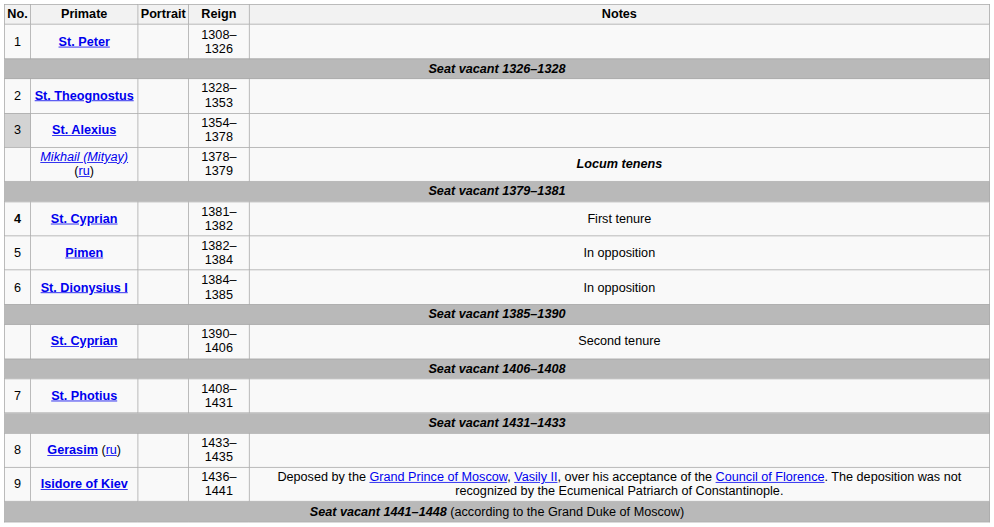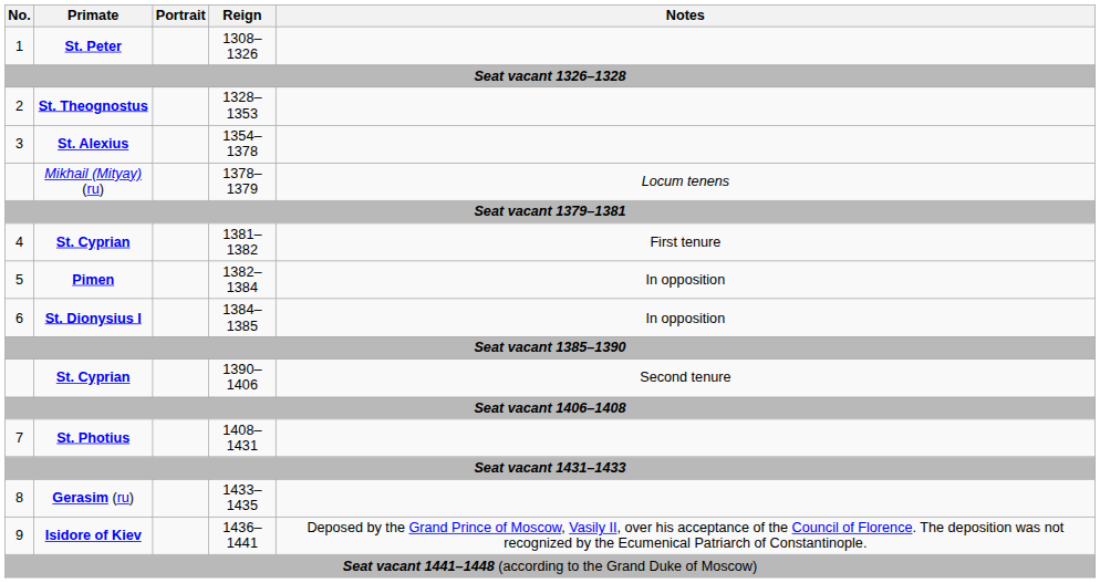St. Alexius | No.: lightgrey background -> no background
Mikhail (Mityay) (ru) | Notes: bold -> normal
St. Cyprian / 1381–1382 | No.: bold -> normal
